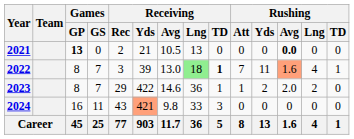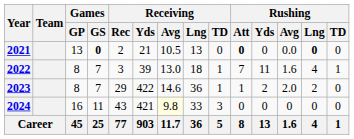2021 | Games / GP: bold -> normal
2021 | Games / GS: normal -> bold
2021 | Rushing / Att: normal -> bold
2021 | Rushing / Avg: bold -> normal
2021 | Rushing / Lng: normal -> bold
2022 | Receiving / Lng: lightgreen background -> no background
2022 | Receiving / TD: bold -> normal
2022 | Rushing / Avg: lightsalmon background -> no background
2024 | Receiving / Yds: lightsalmon background -> no background
2024 | Receiving / Avg: no background -> lightyellow background
